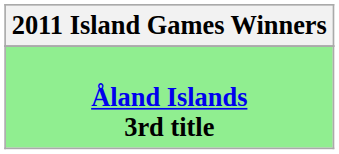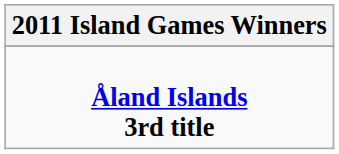row 2 | column 1: lightgreen background -> no background
